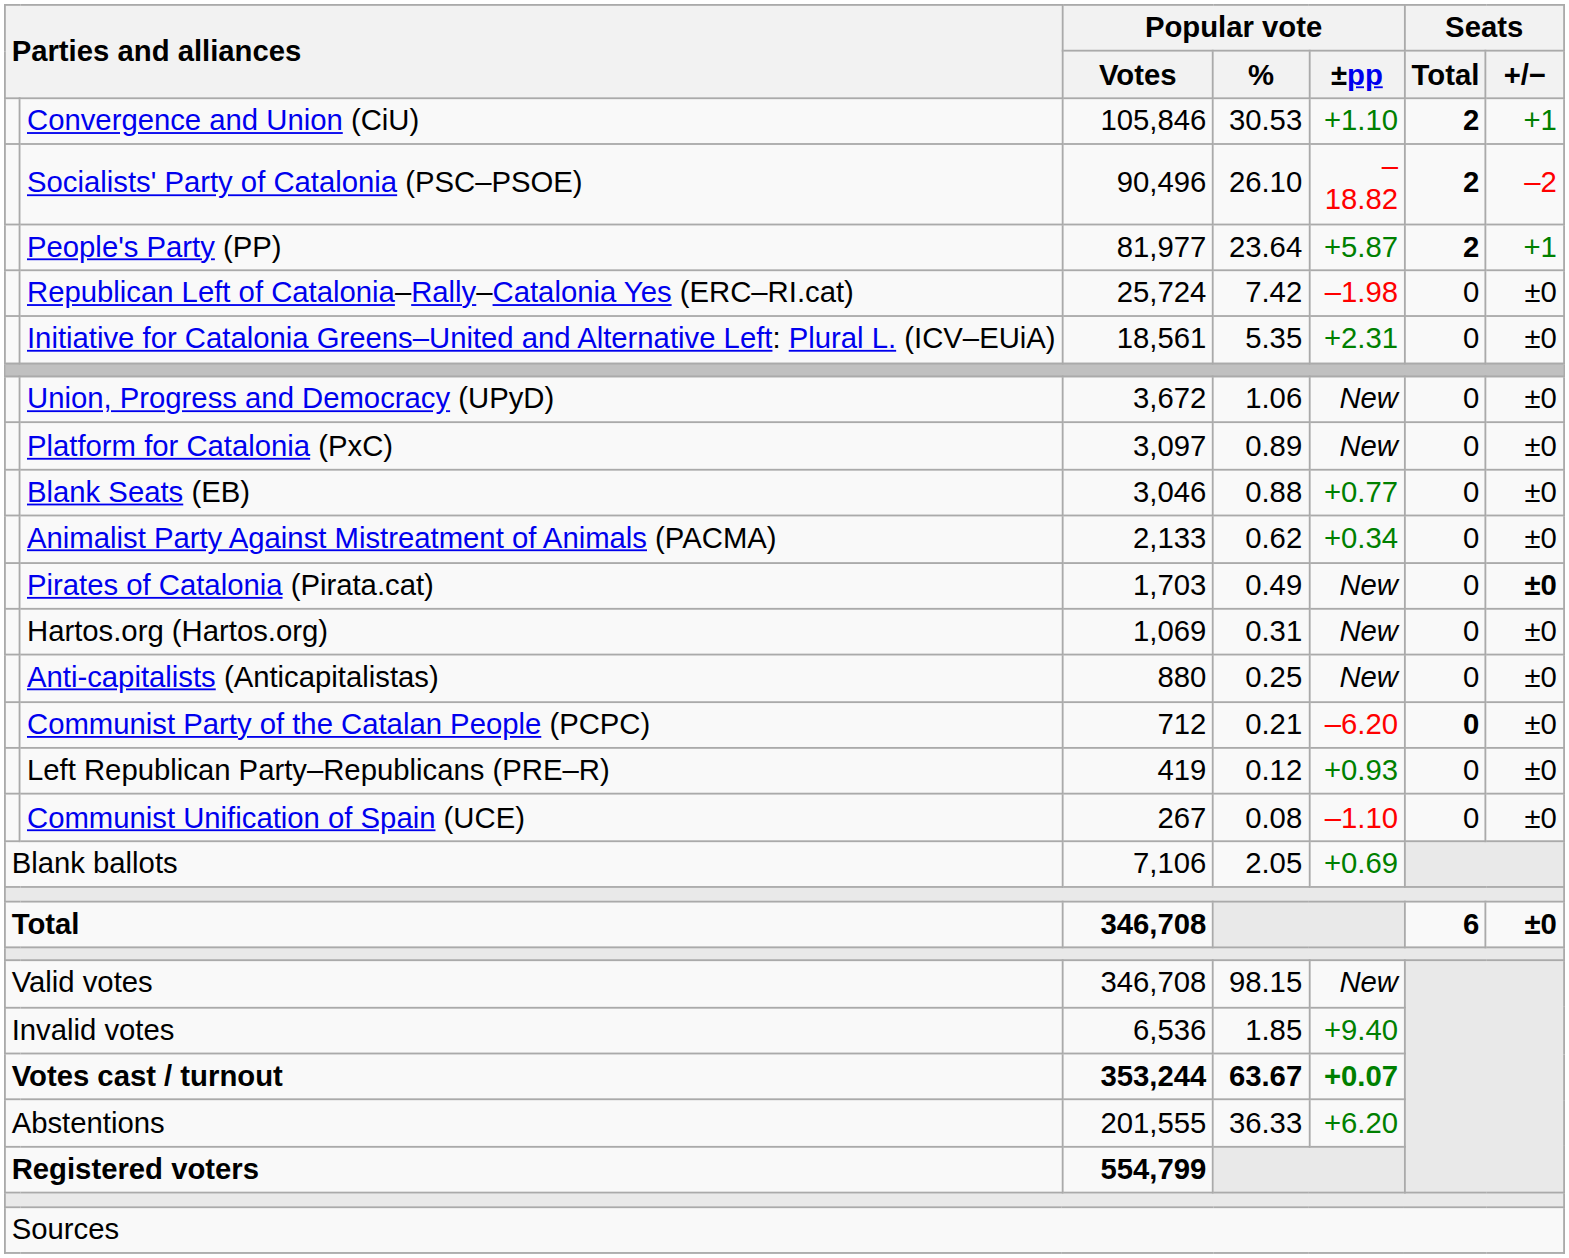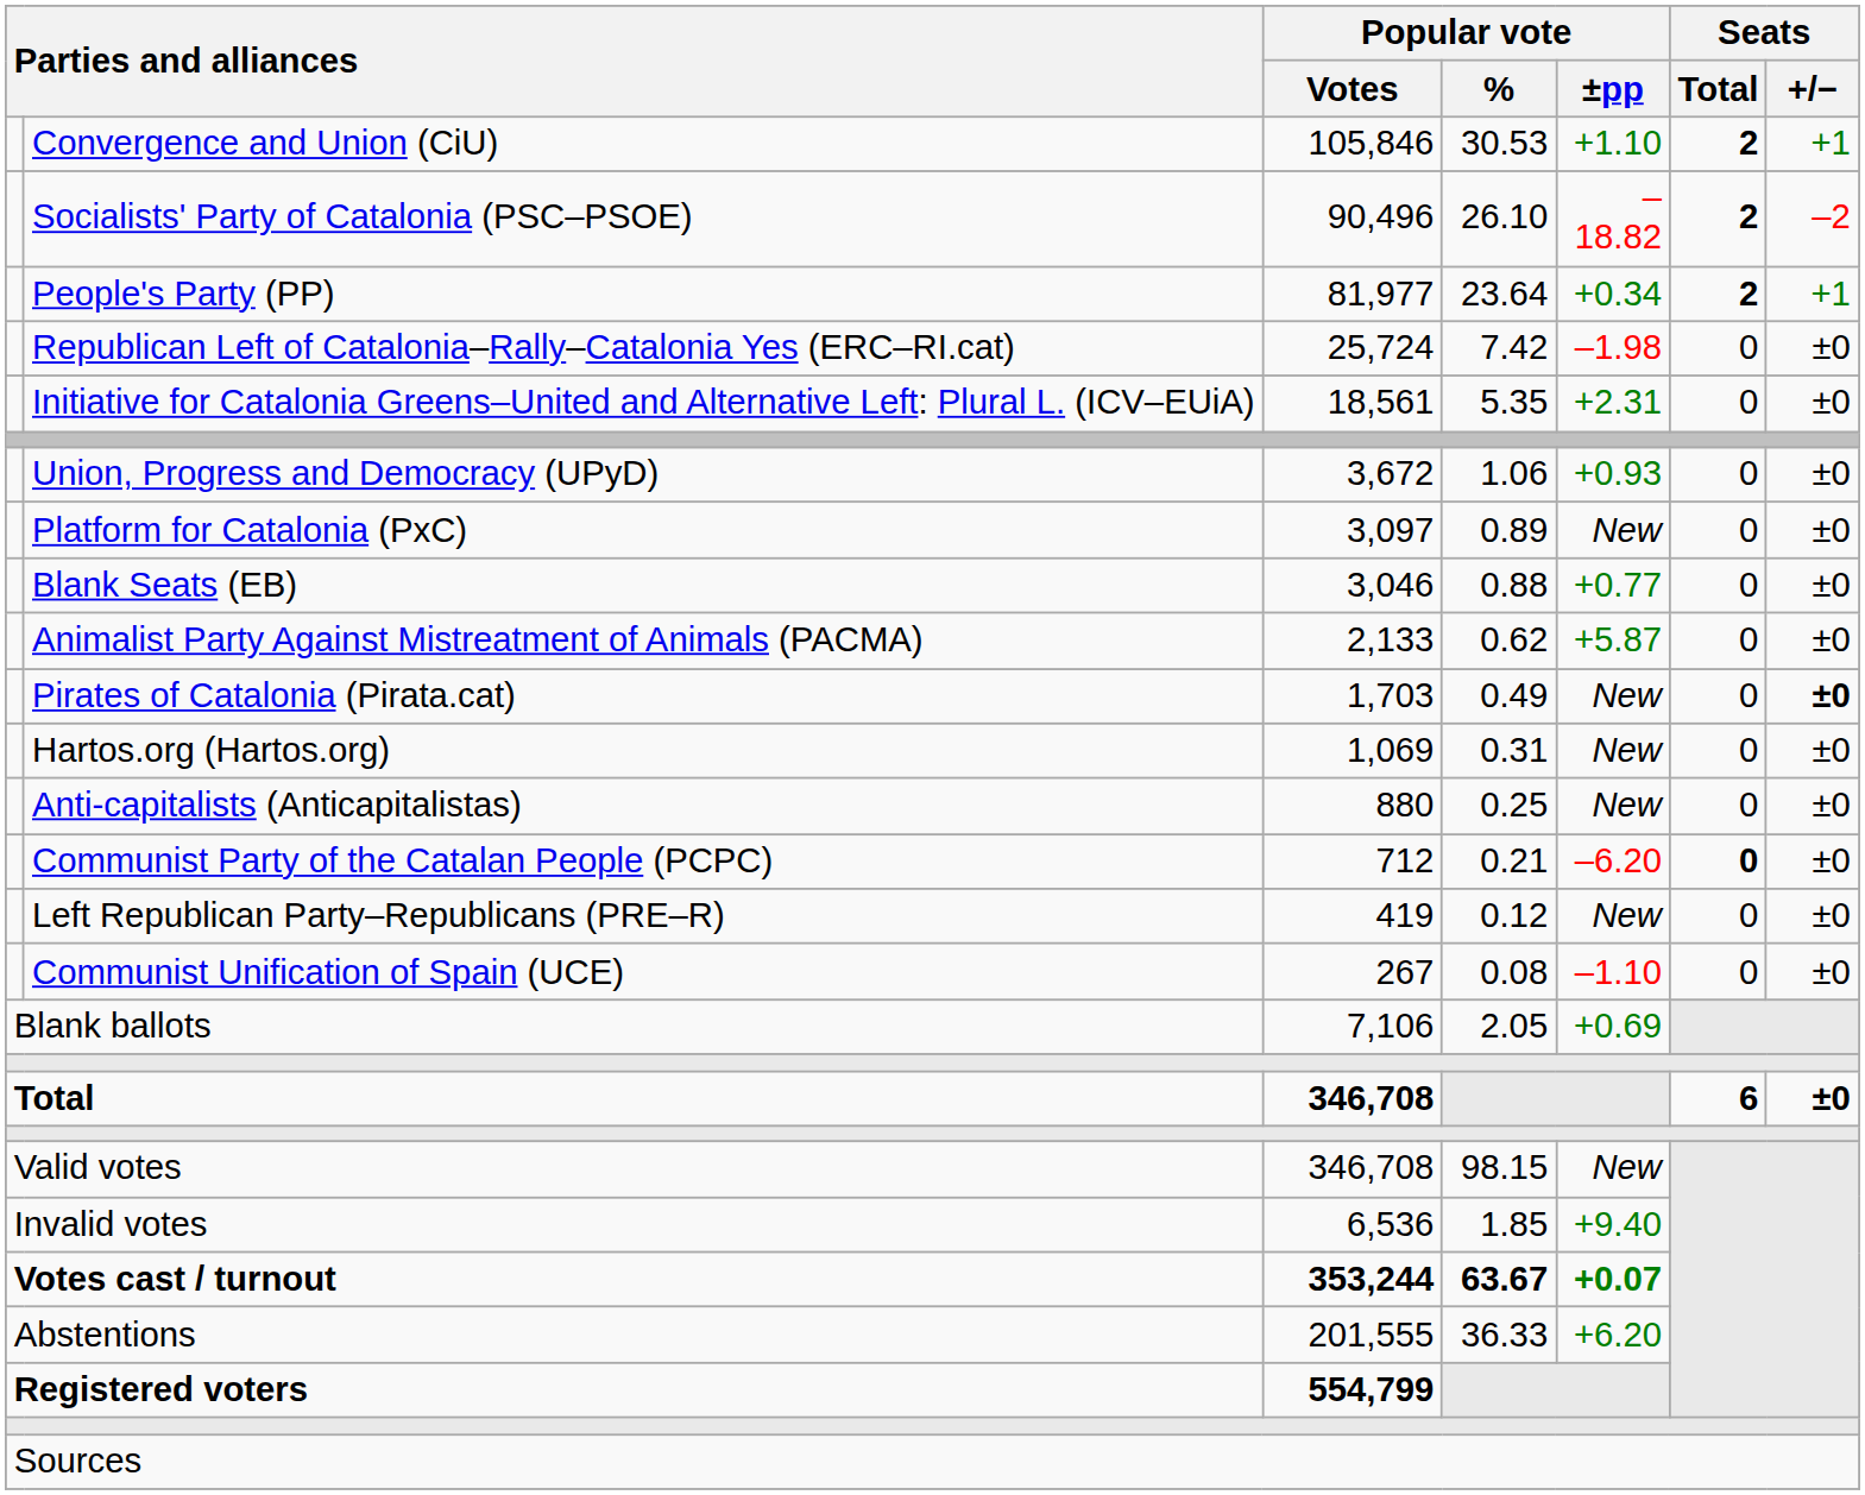People's Party (PP) | Popular vote / ±pp: +5.87 -> +0.34
Union, Progress and Democracy (UPyD) | Popular vote / ±pp: New -> +0.93
Animalist Party Against Mistreatment of Animals (PACMA) | Popular vote / ±pp: +0.34 -> +5.87
Left Republican Party–Republicans (PRE–R) | Popular vote / ±pp: +0.93 -> New
